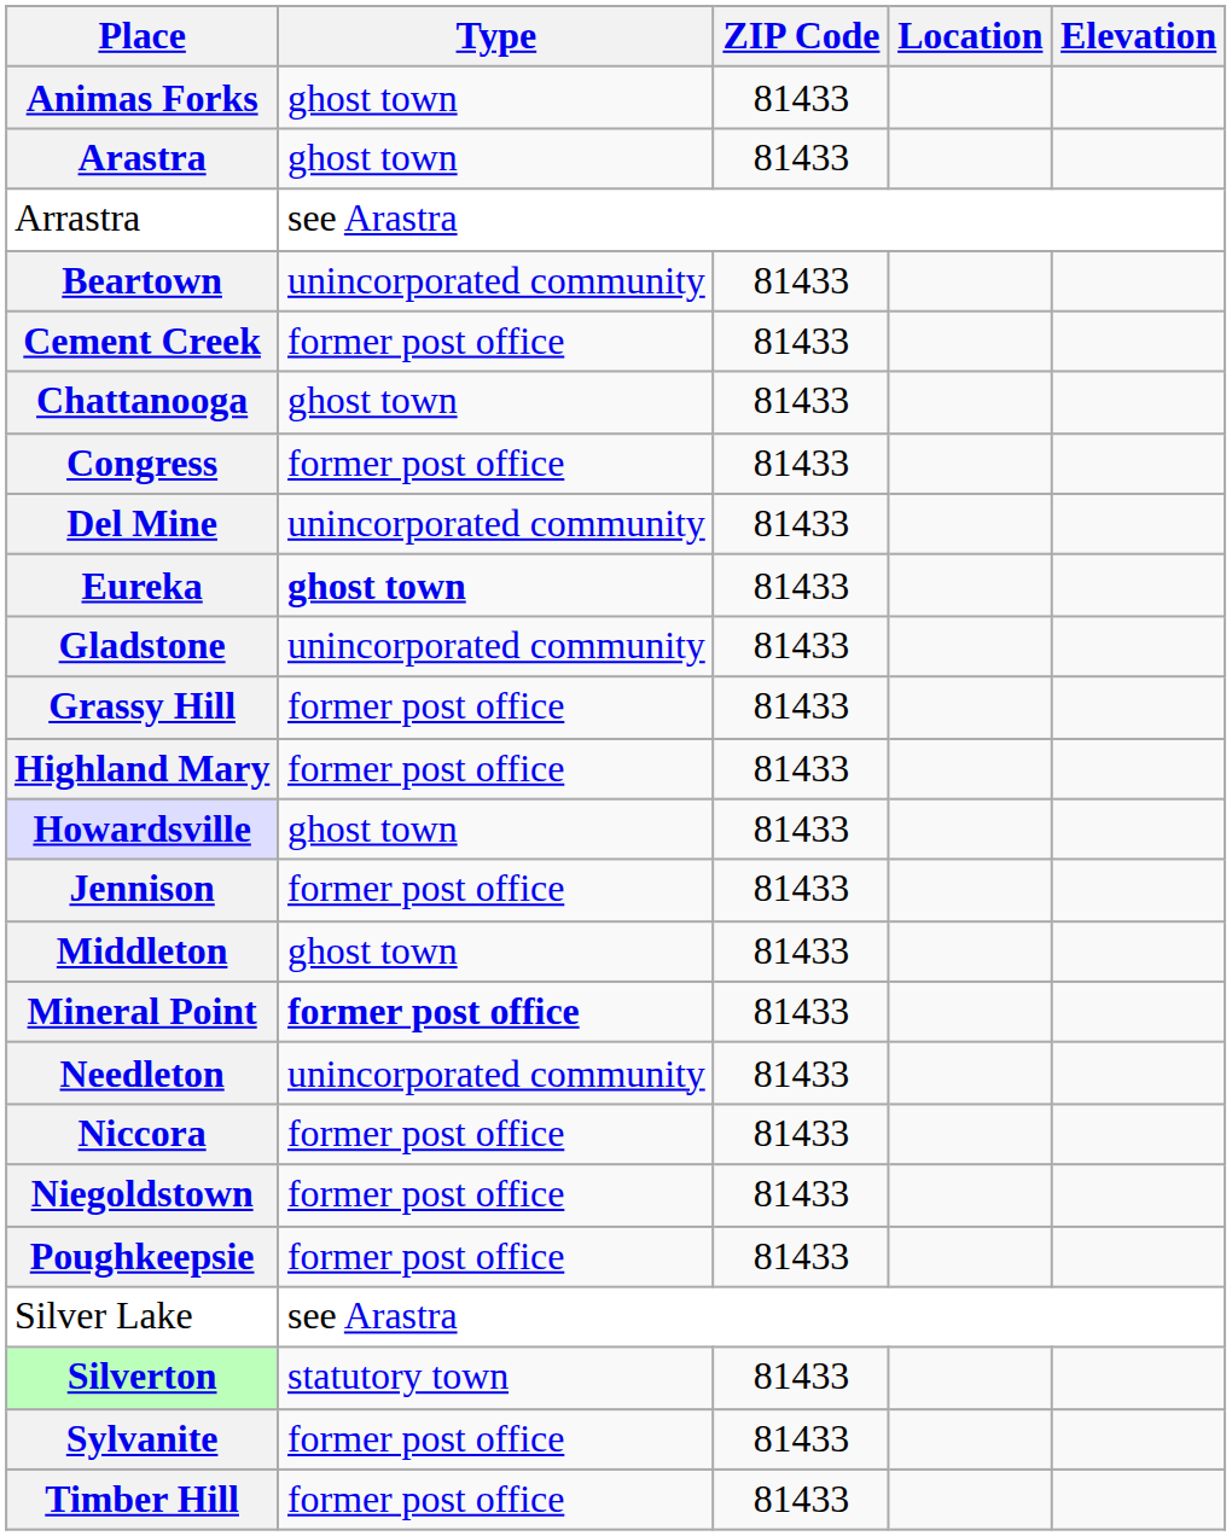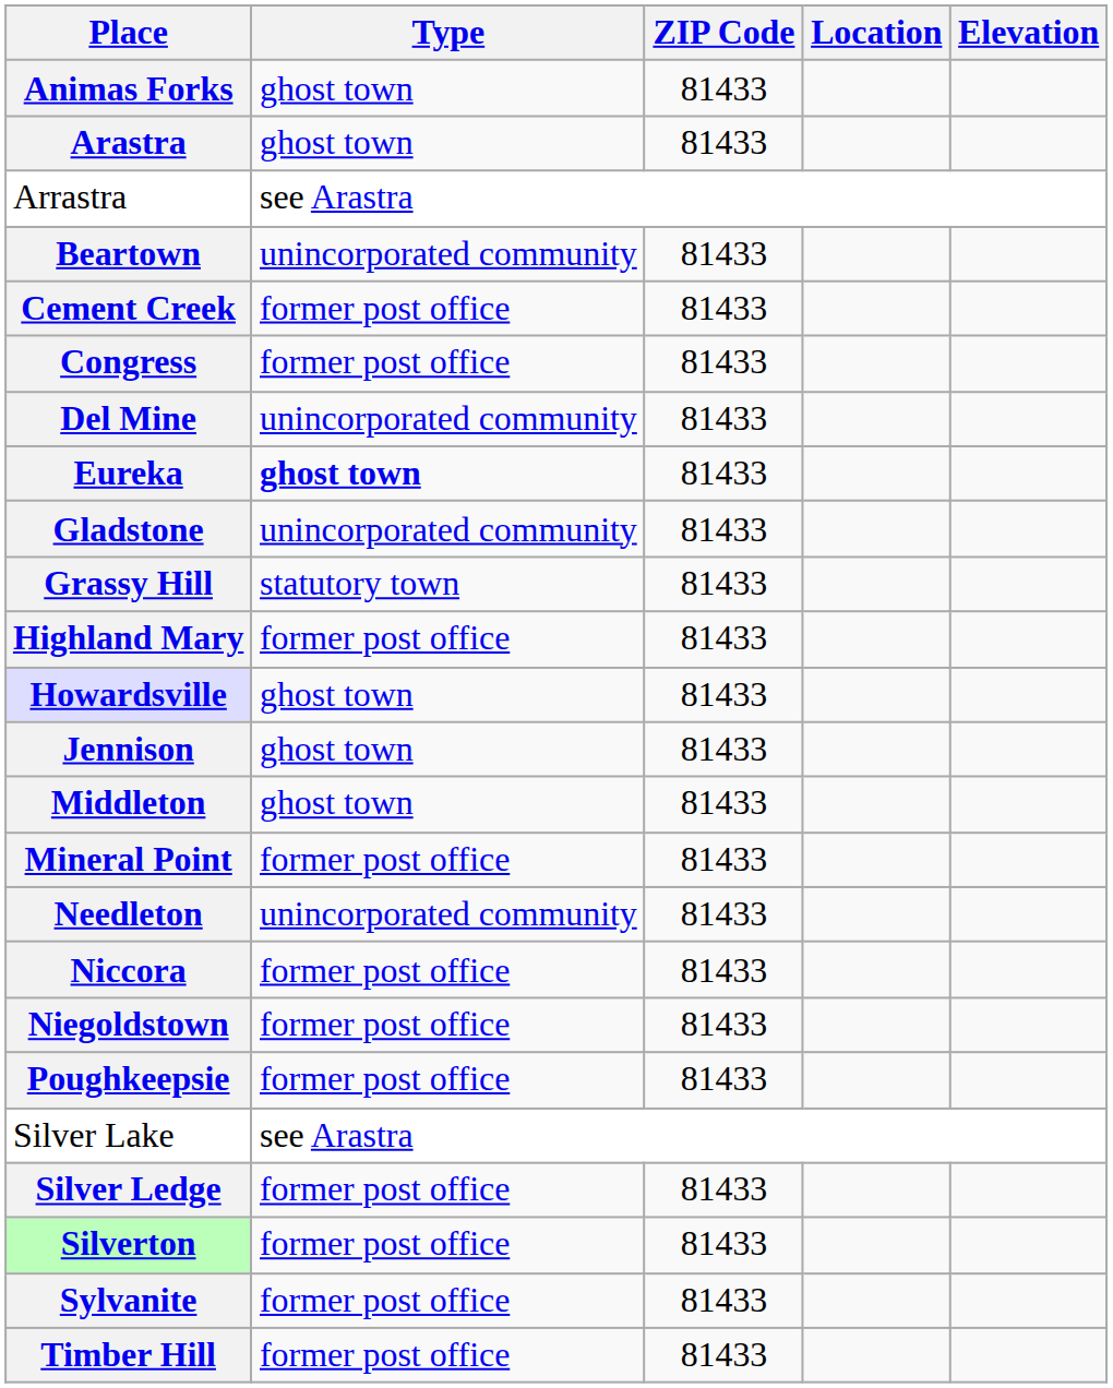- row: Chattanooga | ghost town | 81433
Grassy Hill | Type: former post office -> statutory town
Jennison | Type: former post office -> ghost town
Mineral Point | Type: bold -> normal
+ row: Silver Ledge | former post office | 81433
Silverton | Type: statutory town -> former post office
